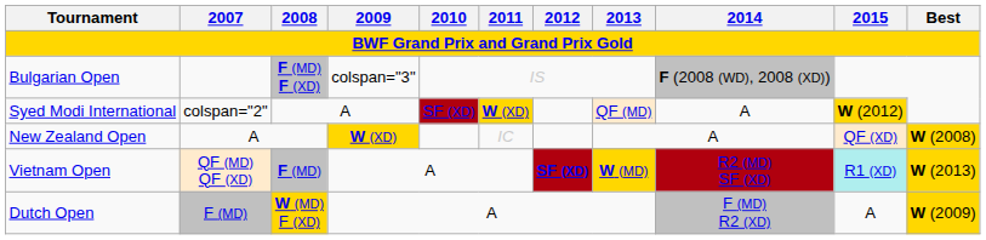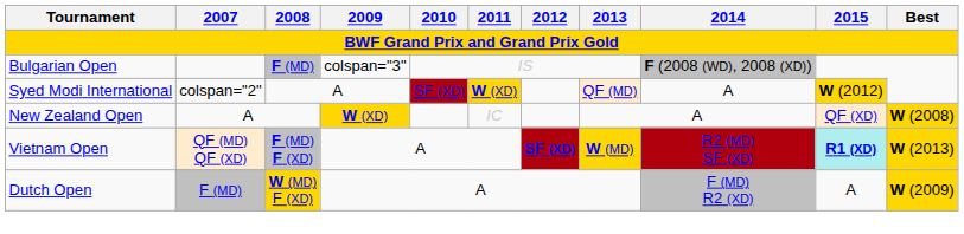Bulgarian Open | 2008: F (MD) F (XD) -> F (MD)
Vietnam Open | 2008: F (MD) -> F (MD) F (XD)
Vietnam Open | 2015: normal -> bold
